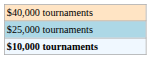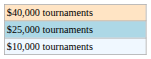row 3 | column 1: bold -> normal
